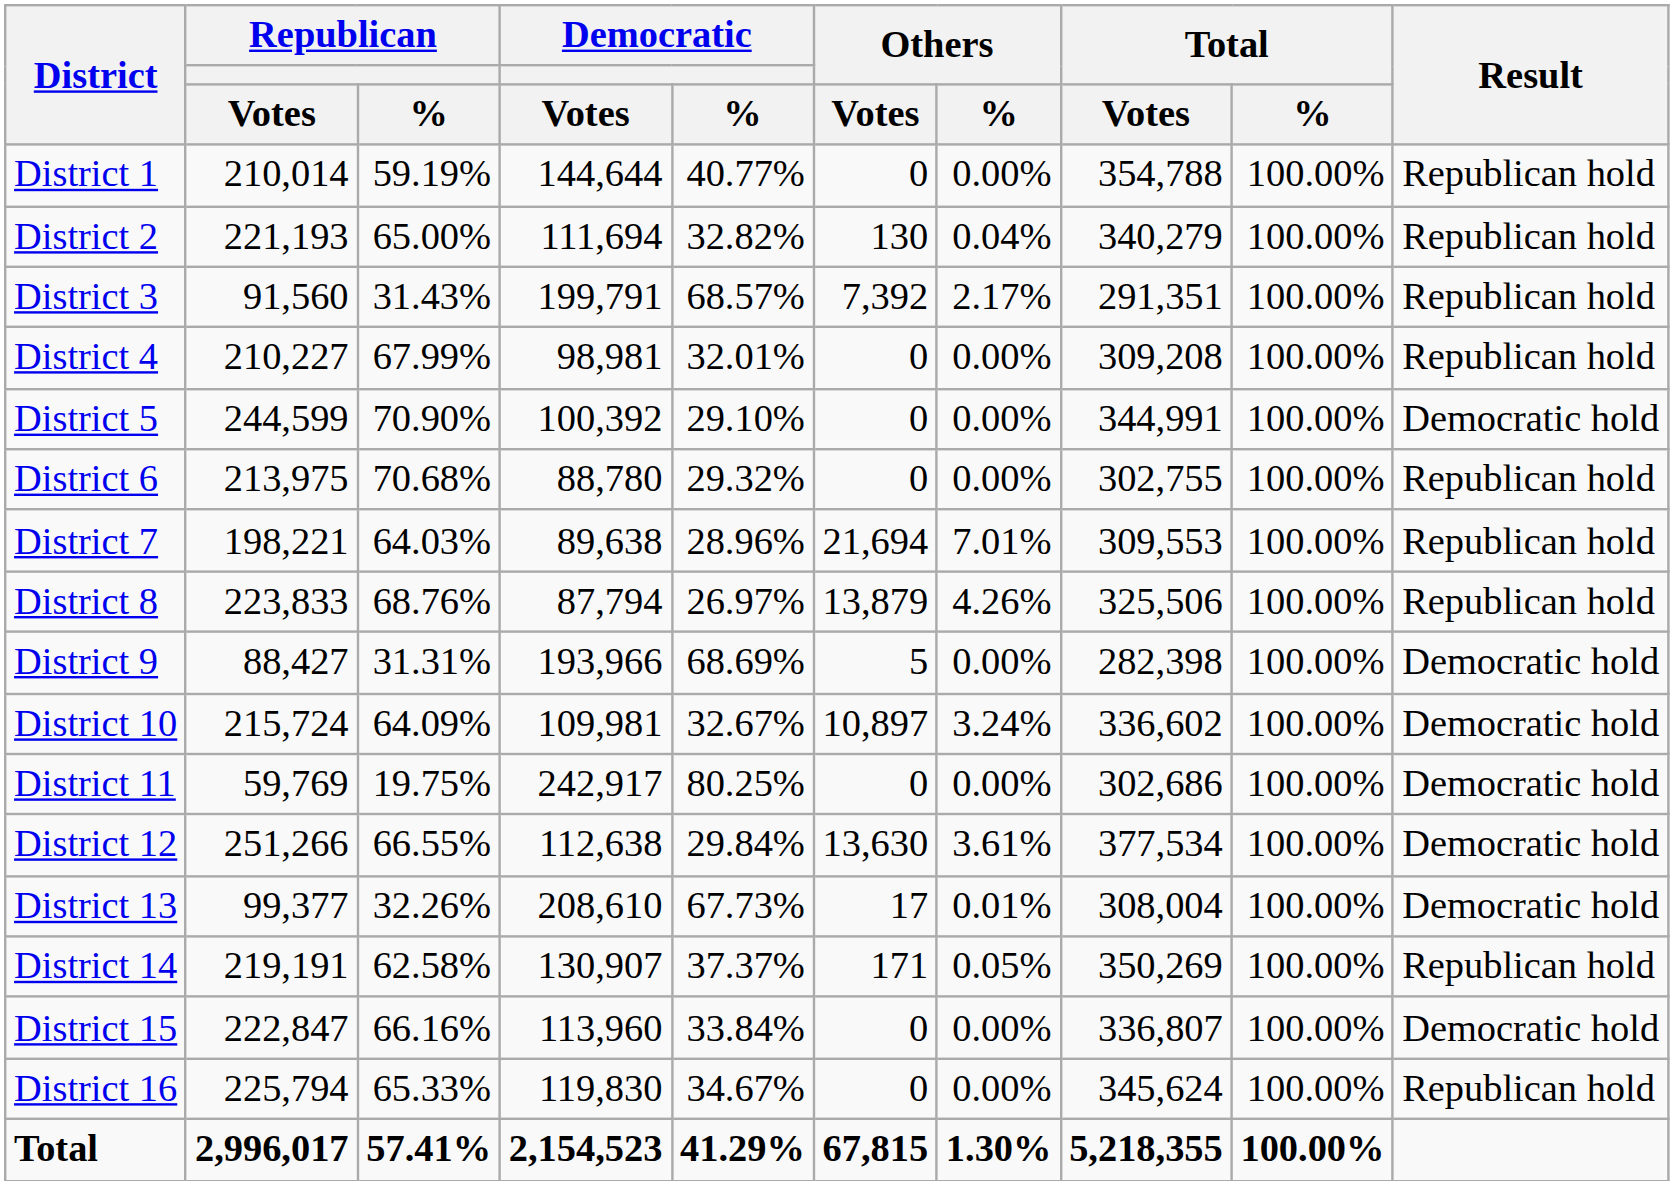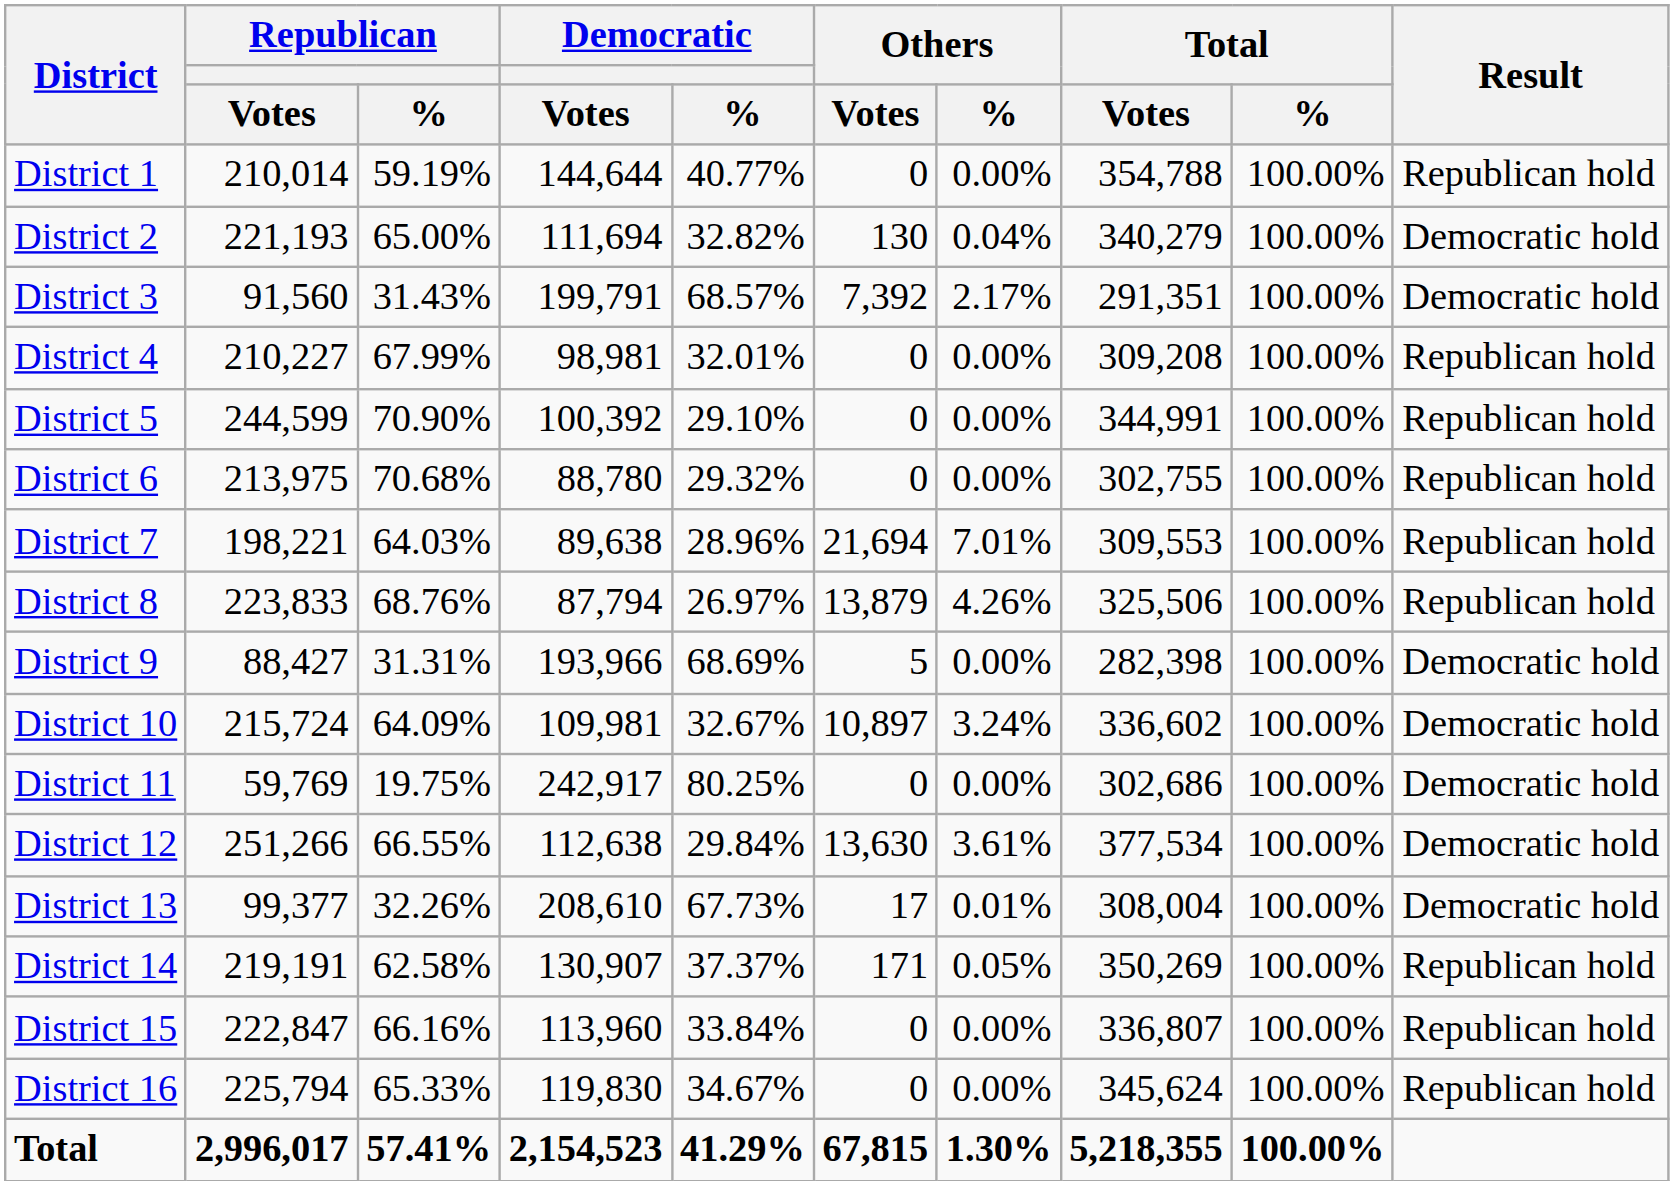District 2 | Result: Republican hold -> Democratic hold
District 3 | Result: Republican hold -> Democratic hold
District 5 | Result: Democratic hold -> Republican hold
District 15 | Result: Democratic hold -> Republican hold
